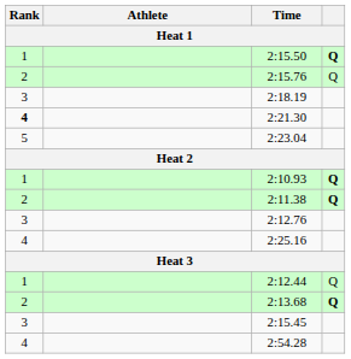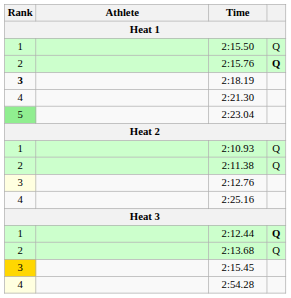2:15.50 | column 4: bold -> normal
2:15.76 | column 4: normal -> bold
2:18.19 | Rank: normal -> bold
2:21.30 | Rank: bold -> normal
2:23.04 | Rank: no background -> lightgreen background
2:10.93 | column 4: bold -> normal
2:11.38 | column 4: bold -> normal
2:12.76 | Rank: no background -> lightyellow background
2:12.44 | column 4: normal -> bold
2:13.68 | column 4: bold -> normal
2:15.45 | Rank: no background -> gold background
2:54.28 | Rank: no background -> lightyellow background
